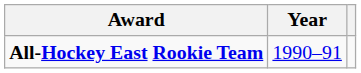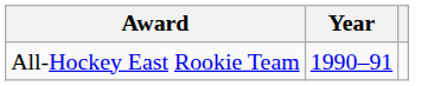row 2 | Award: bold -> normal
